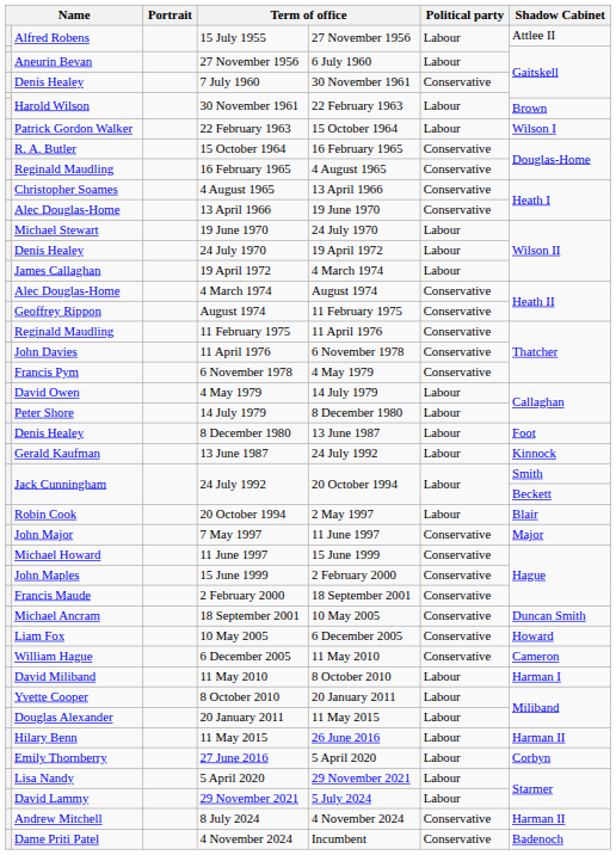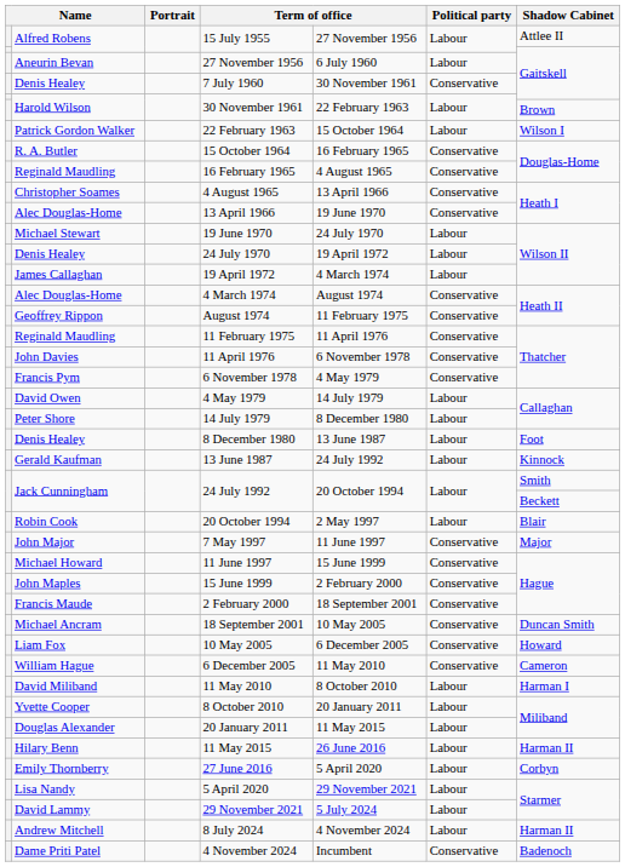8 July 2024 | Political party: Conservative -> Labour
